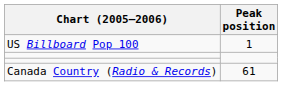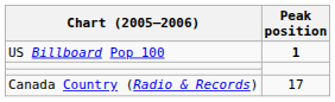row 2 | Peak position: normal -> bold
row 5 | Peak position: 61 -> 17
